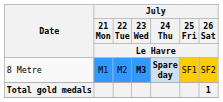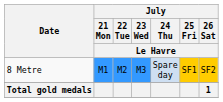8 Metre | July / 23 Wed / Le Havre: bold -> normal
8 Metre | July / 24 Thu / Le Havre: bold -> normal
